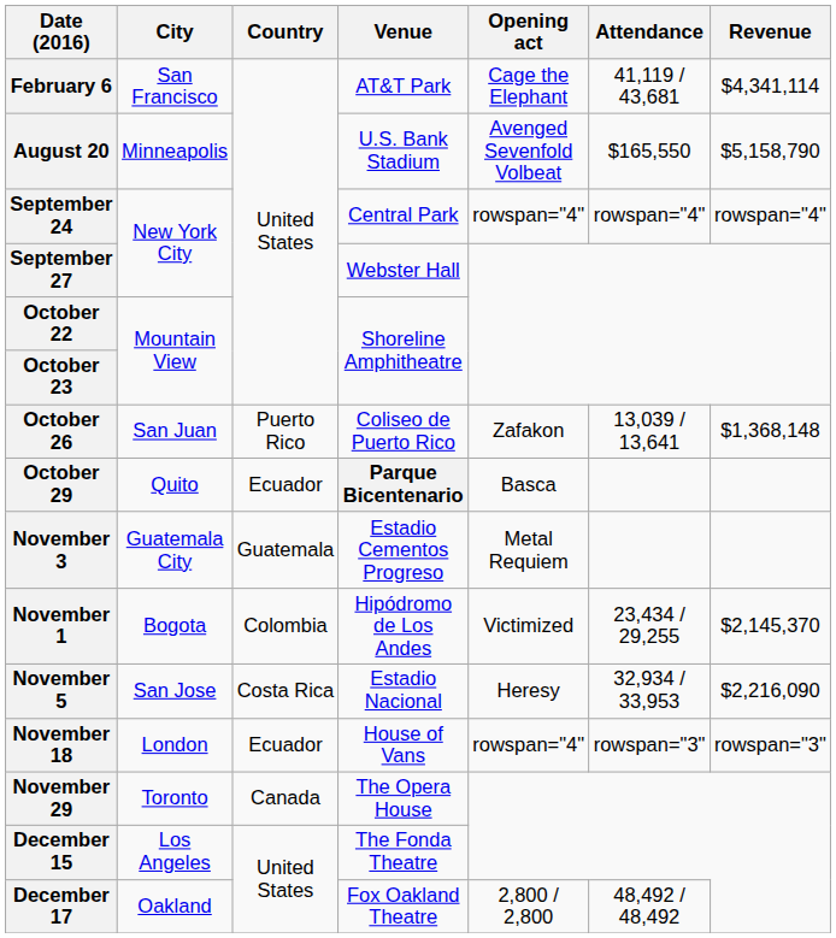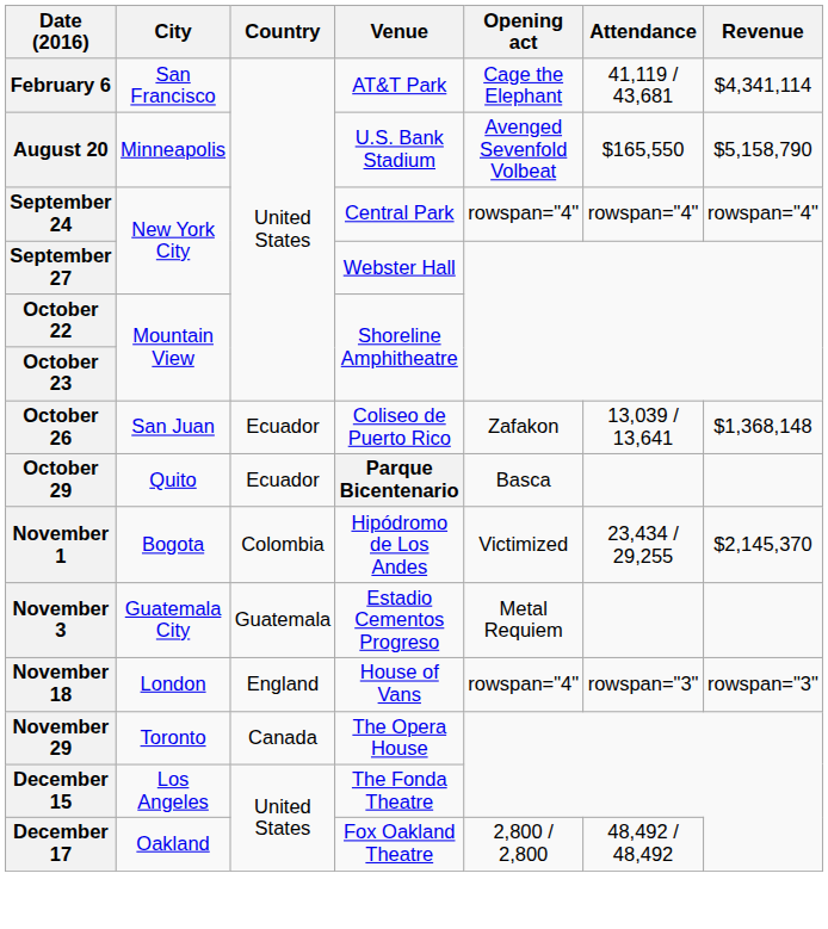October 26 | Country: Puerto Rico -> Ecuador
rows swapped: November 1 <-> November 3
- row: November 5 | San Jose | Costa Rica | Estadio Nacional | Heresy | 32,934 / 33,953 | $2,216,090
November 18 | Country: Ecuador -> England
